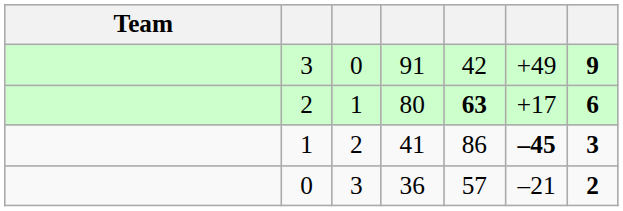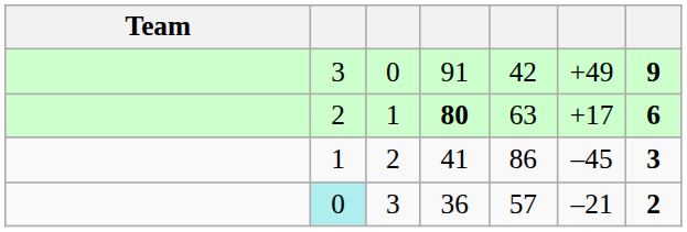row 3 | column 4: normal -> bold
row 3 | column 5: bold -> normal
row 4 | column 6: bold -> normal
row 5 | column 2: no background -> paleturquoise background
